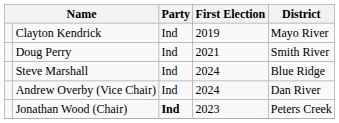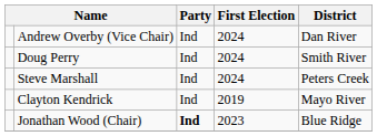rows swapped: Andrew Overby (Vice Chair) <-> Clayton Kendrick
Doug Perry | First Election: 2021 -> 2024
Steve Marshall | District: Blue Ridge -> Peters Creek
Jonathan Wood (Chair) | District: Peters Creek -> Blue Ridge
